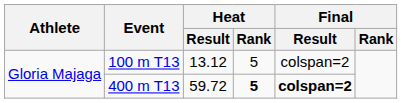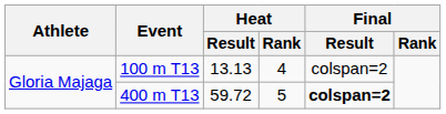100 m T13 | Heat / Result: 13.12 -> 13.13
100 m T13 | Heat / Rank: 5 -> 4
400 m T13 | Heat / Rank: bold -> normal
